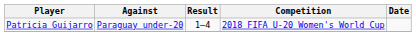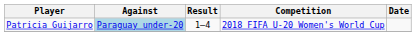Patricia Guijarro | Against: no background -> lightblue background
